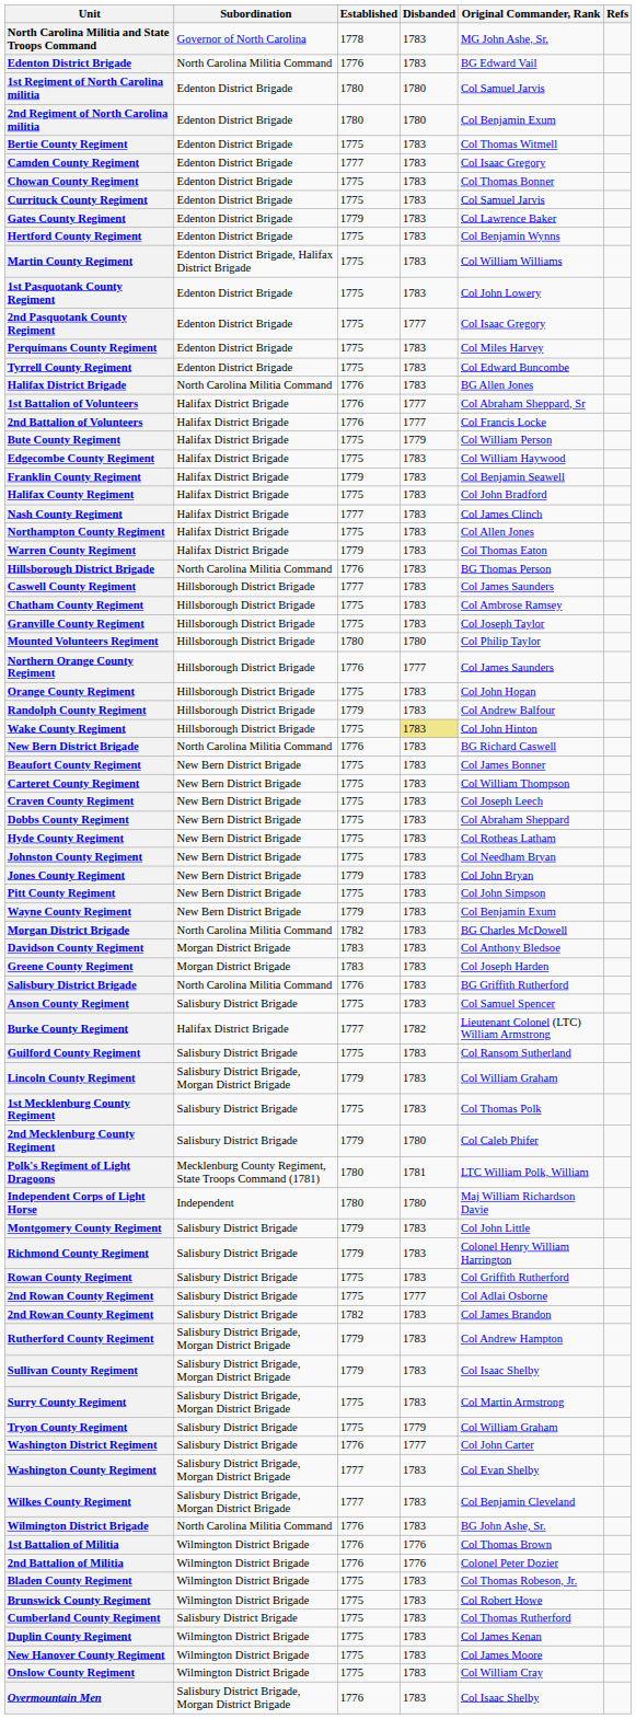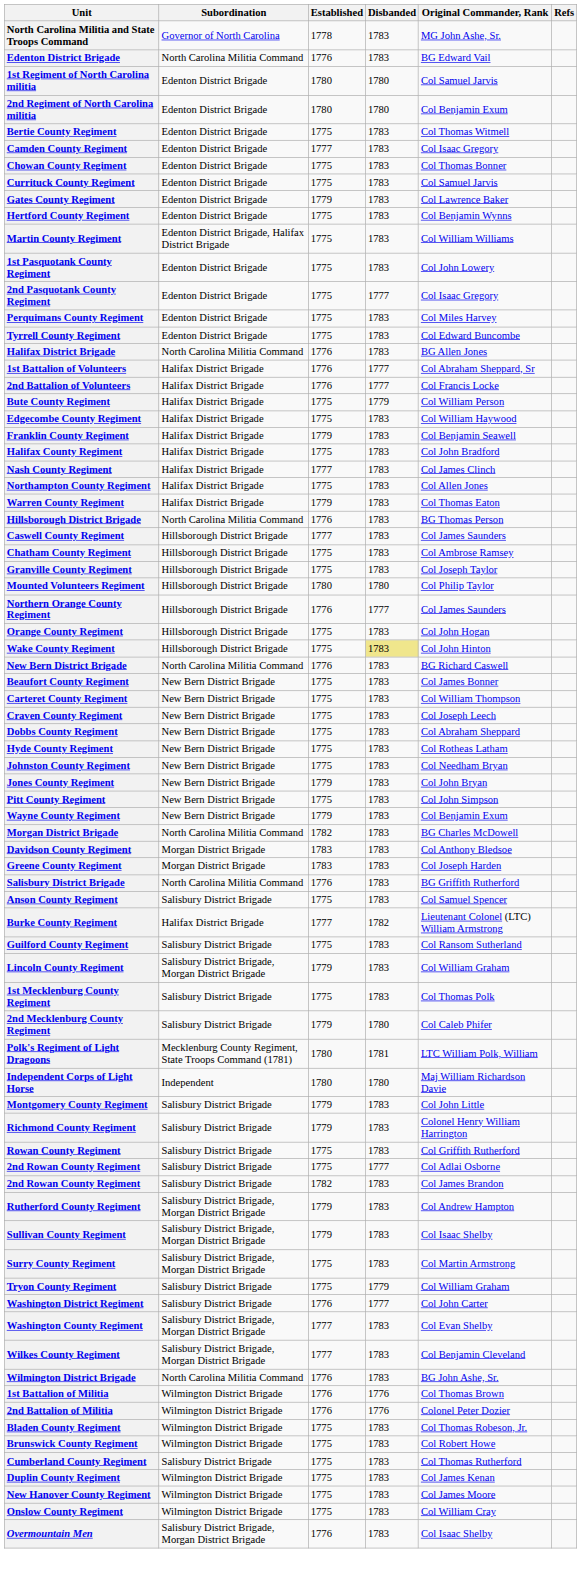- row: Randolph County Regiment | Hillsborough District Brigade | 1779 | 1783 | Col Andrew Balfour
